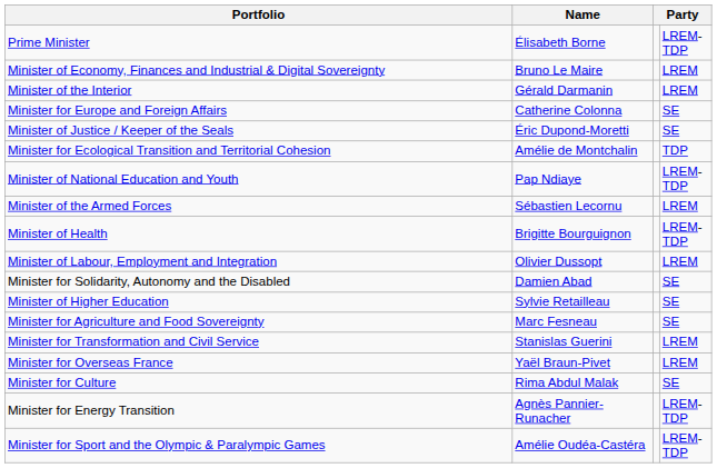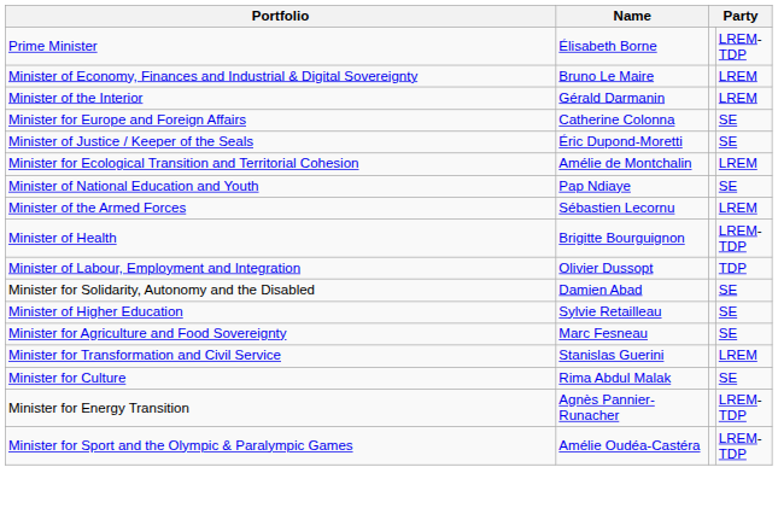Minister for Ecological Transition and Territorial Cohesion | column 4: TDP -> LREM
Minister of National Education and Youth | column 4: LREM-TDP -> SE
Minister of Labour, Employment and Integration | column 4: LREM -> TDP
- row: Minister for Overseas France | Yaël Braun-Pivet | LREM
